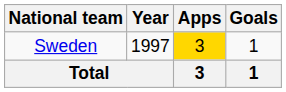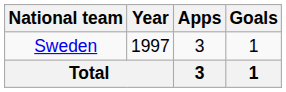Sweden | Apps: gold background -> no background
